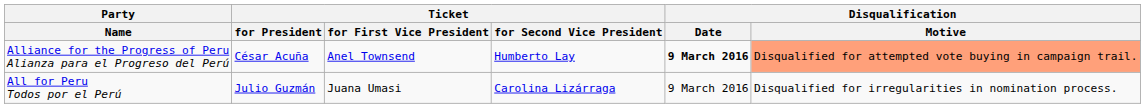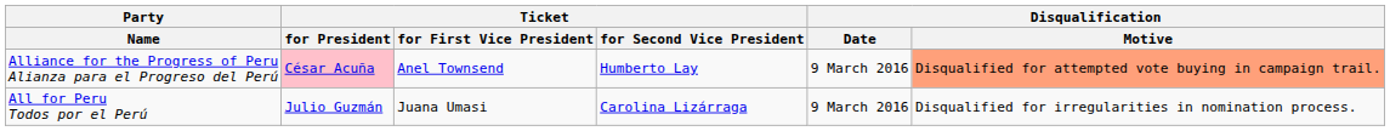row 3 | Ticket / for President: no background -> pink background
row 3 | Disqualification / Date: bold -> normal
